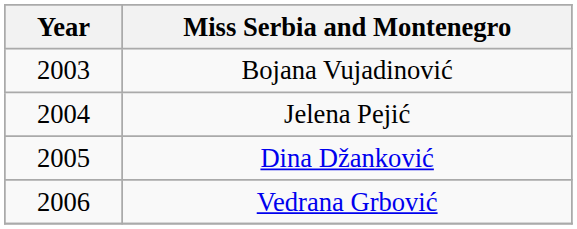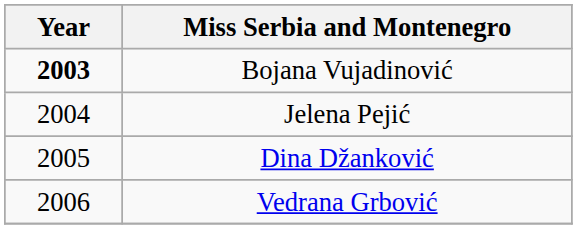Bojana Vujadinović | Year: normal -> bold
